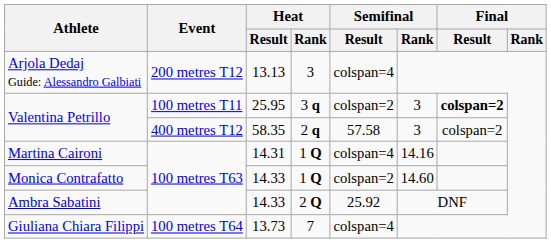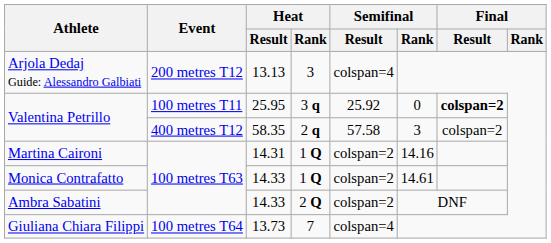Valentina Petrillo / 25.95 | Semifinal / Result: colspan=2 -> 25.92
Valentina Petrillo / 25.95 | Semifinal / Rank: 3 -> 0
Martina Caironi | Semifinal / Result: colspan=4 -> colspan=2
Monica Contrafatto | Semifinal / Rank: 14.60 -> 14.61
Ambra Sabatini | Semifinal / Result: 25.92 -> colspan=2
